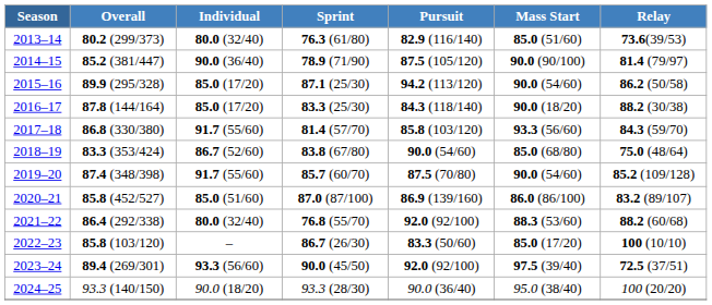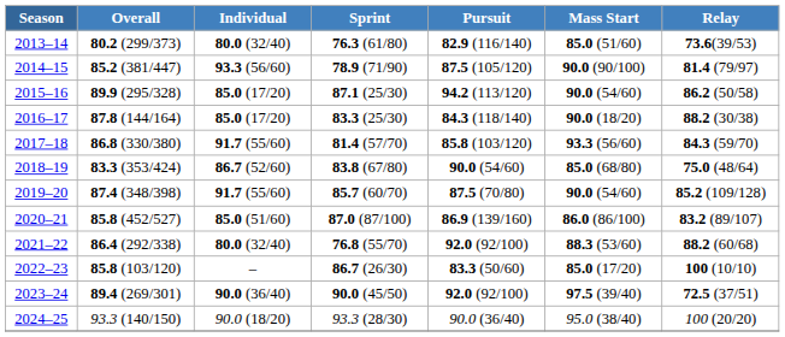2014–15 | Individual: 90.0 (36/40) -> 93.3 (56/60)
2023–24 | Individual: 93.3 (56/60) -> 90.0 (36/40)
